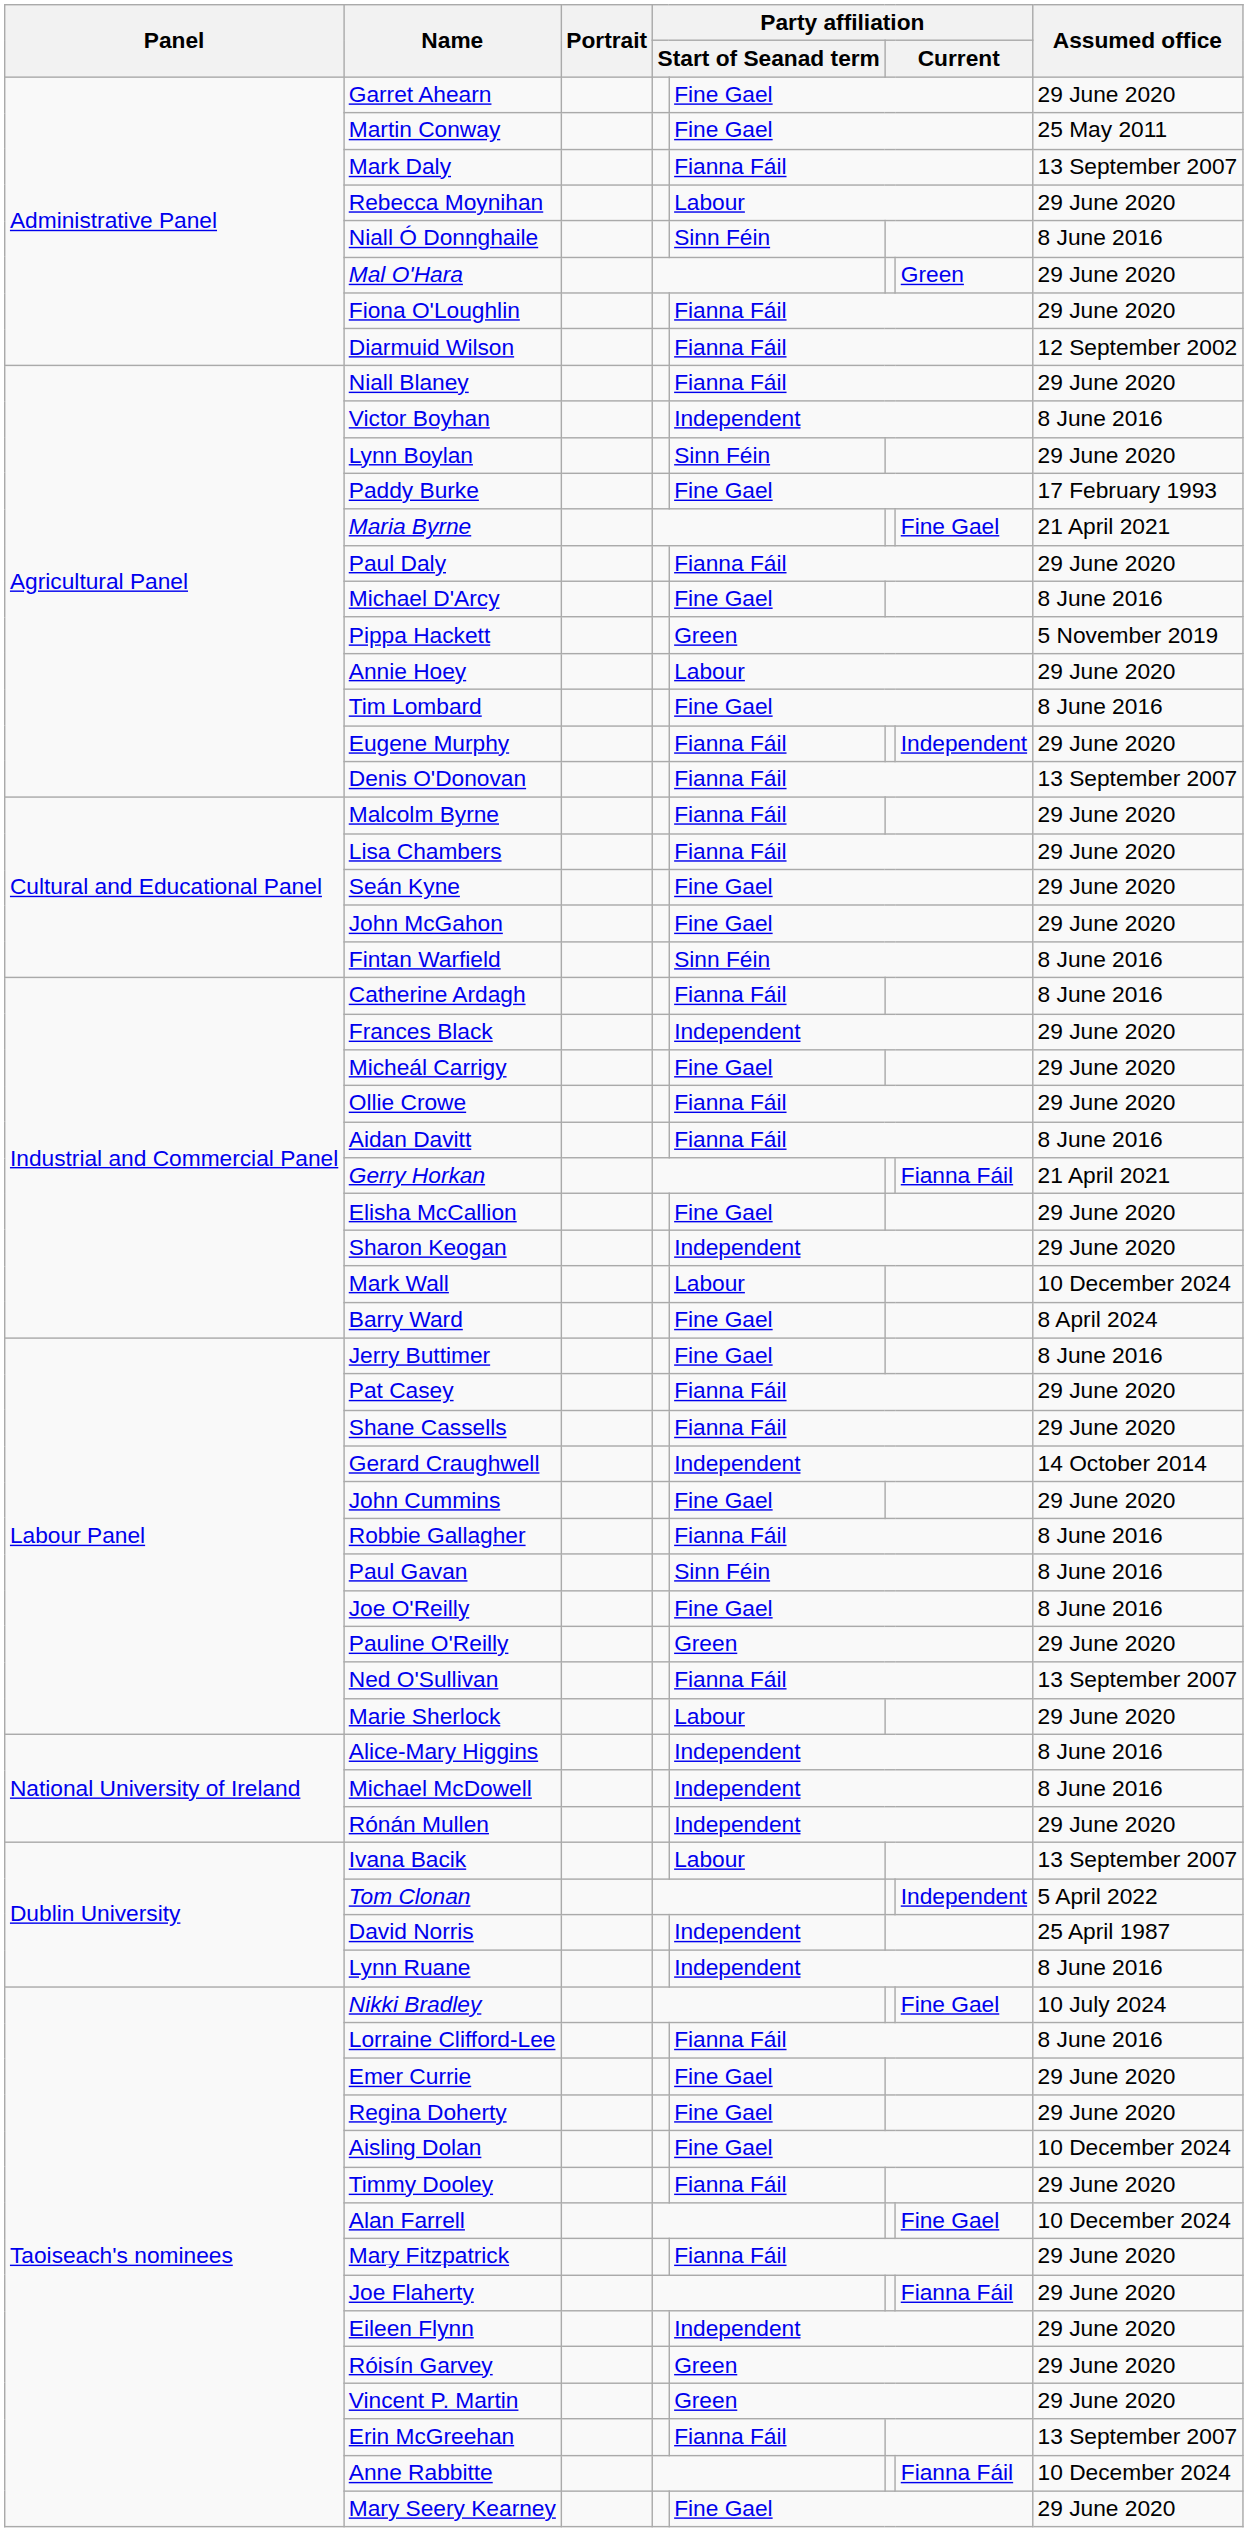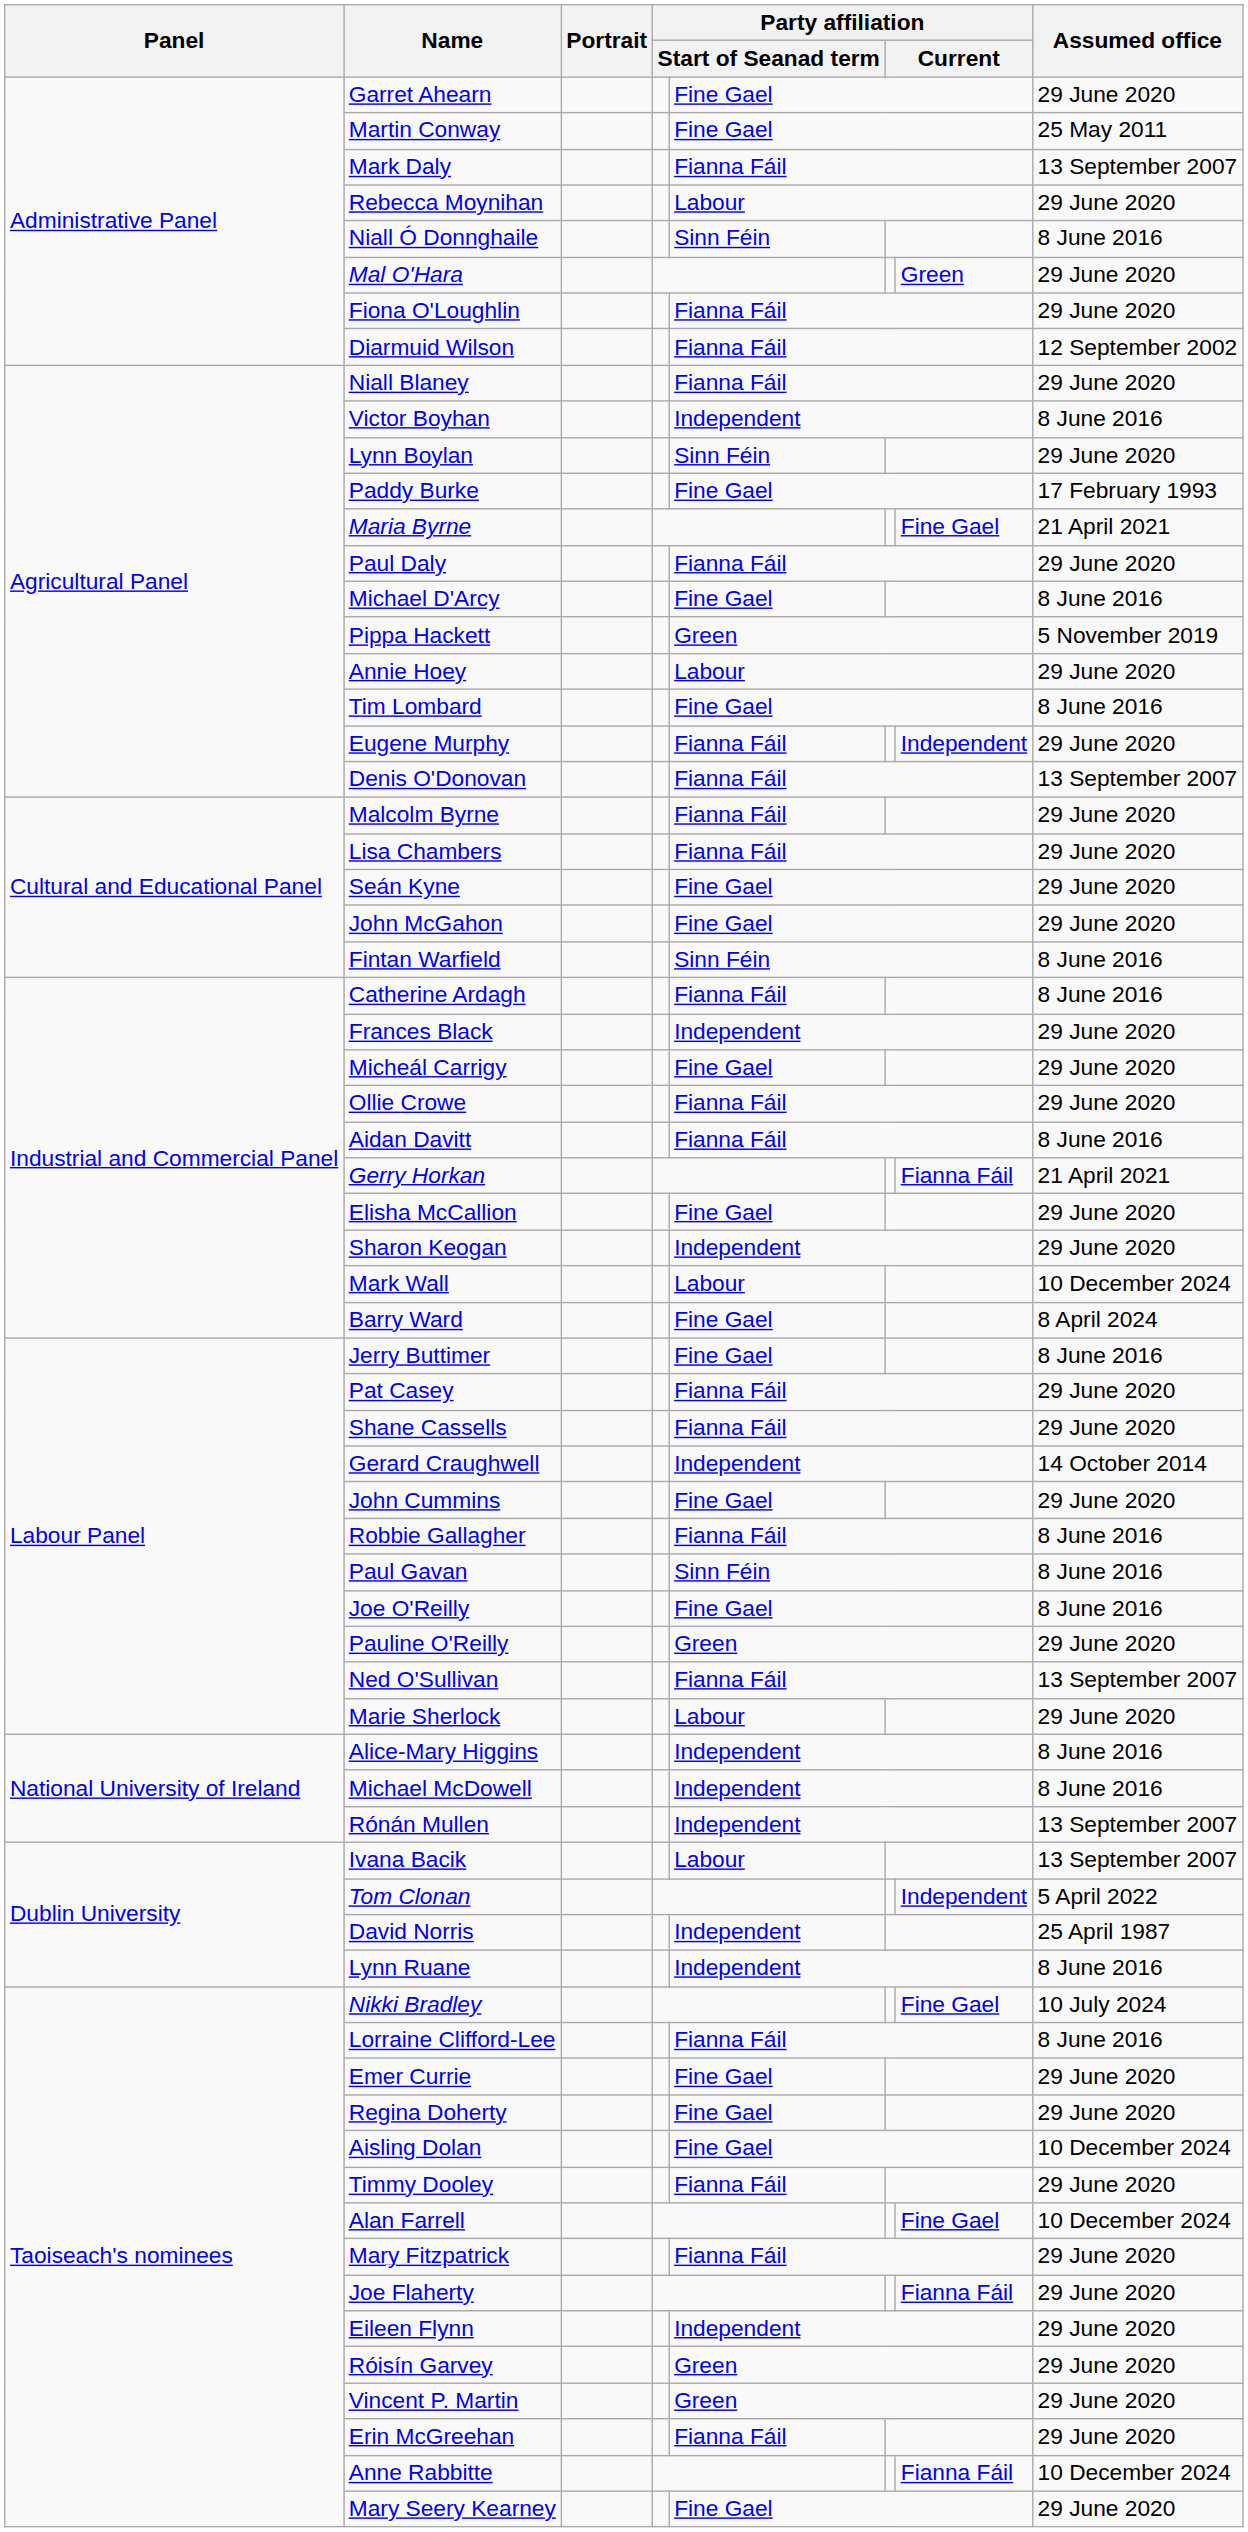Rónán Mullen | Assumed office: 29 June 2020 -> 13 September 2007
Erin McGreehan | Assumed office: 13 September 2007 -> 29 June 2020
